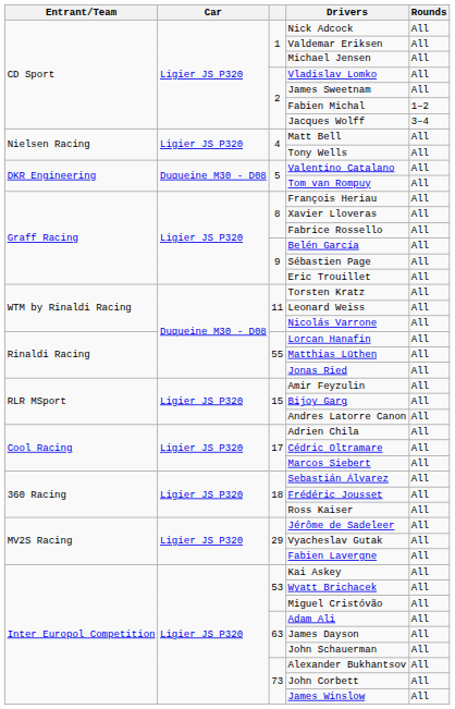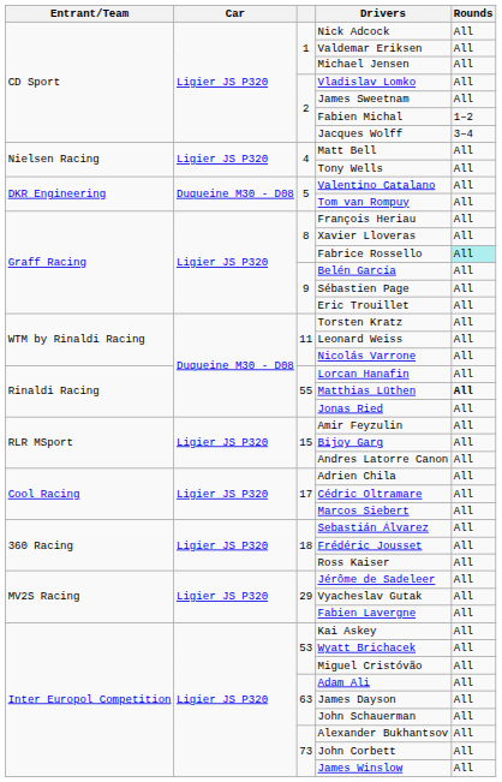Fabrice Rossello | Rounds: no background -> paleturquoise background
Matthias Lüthen | Rounds: normal -> bold
